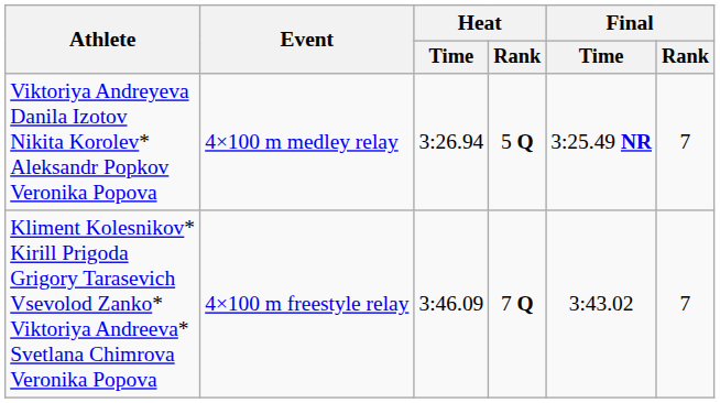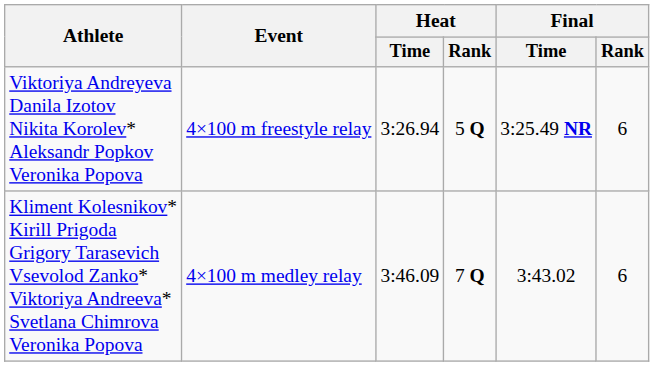row 3 | Event: 4×100 m medley relay -> 4×100 m freestyle relay
row 3 | Final / Rank: 7 -> 6
row 4 | Event: 4×100 m freestyle relay -> 4×100 m medley relay
row 4 | Final / Rank: 7 -> 6
